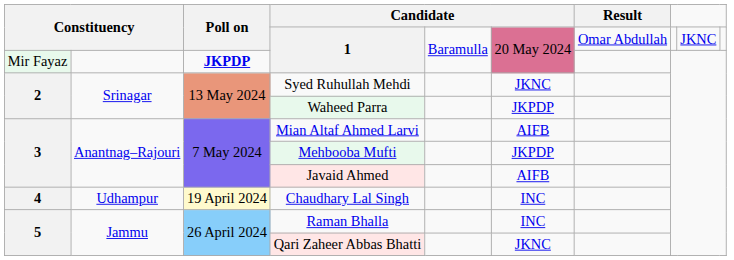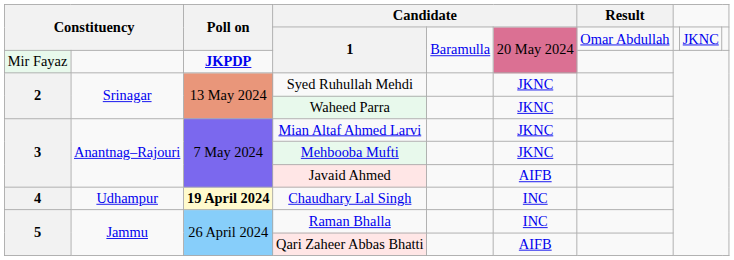Waheed Parra | column 6: JKPDP -> JKNC
Mian Altaf Ahmed Larvi | column 6: AIFB -> JKNC
Mehbooba Mufti | column 6: JKPDP -> JKNC
Chaudhary Lal Singh | Poll on: normal -> bold
Qari Zaheer Abbas Bhatti | column 6: JKNC -> AIFB
